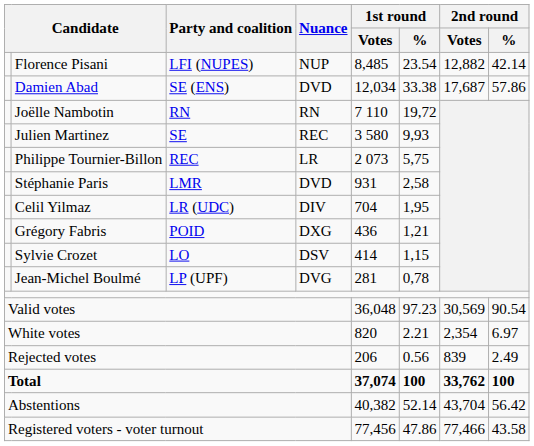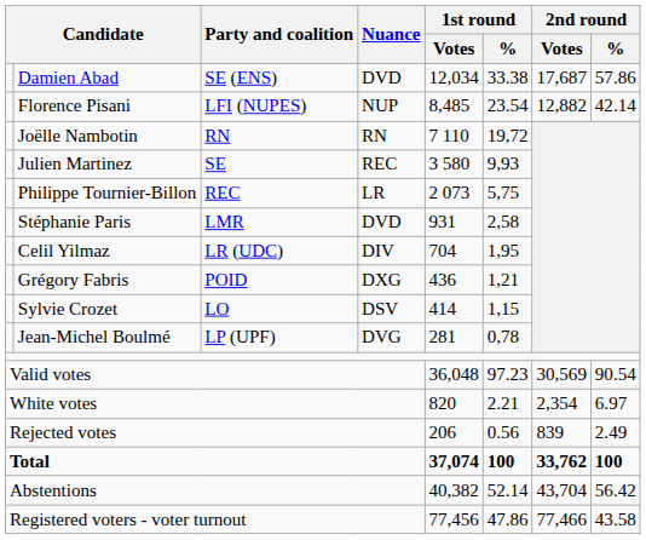rows swapped: Damien Abad <-> Florence Pisani
